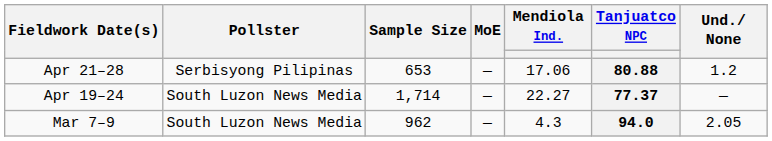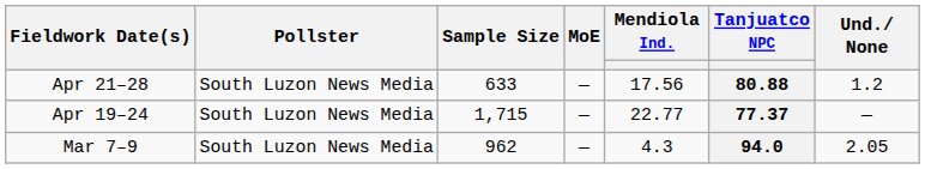Apr 21–28 | Pollster: Serbisyong Pilipinas -> South Luzon News Media
Apr 21–28 | Sample Size: 653 -> 633
Apr 21–28 | Mendiola Ind.: 17.06 -> 17.56
Apr 19–24 | Sample Size: 1,714 -> 1,715
Apr 19–24 | Mendiola Ind.: 22.27 -> 22.77
